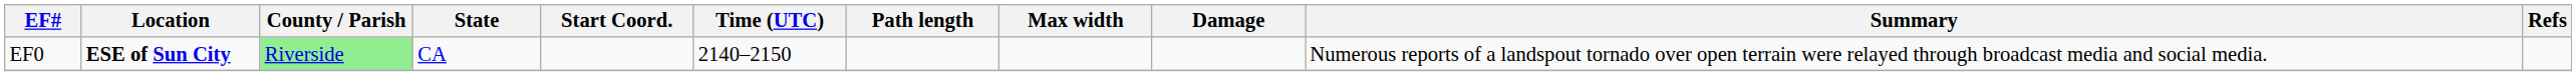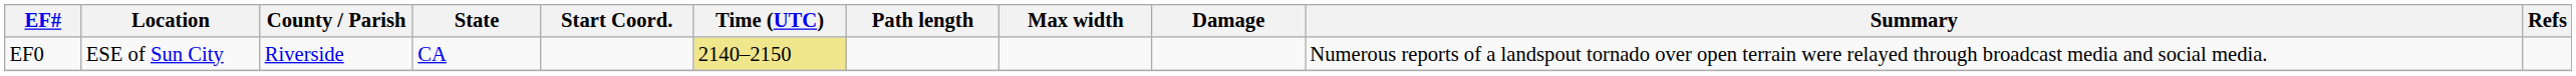EF0 | Location: bold -> normal
EF0 | County / Parish: lightgreen background -> no background
EF0 | Time (UTC): no background -> khaki background
